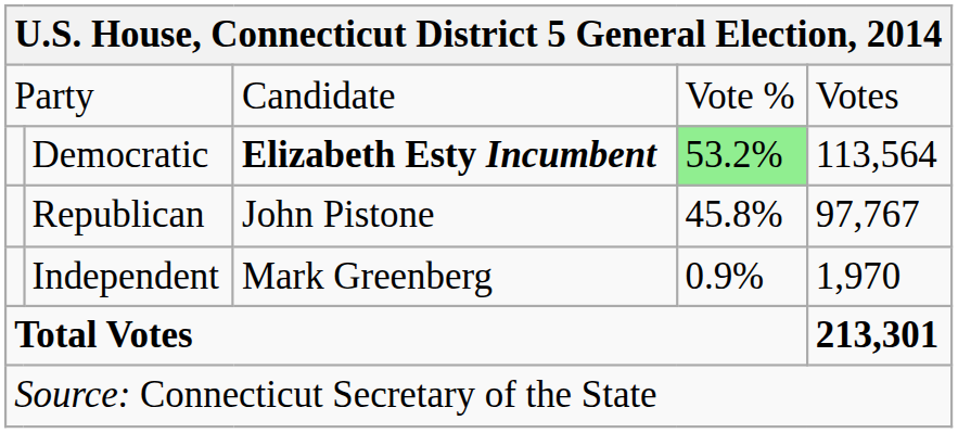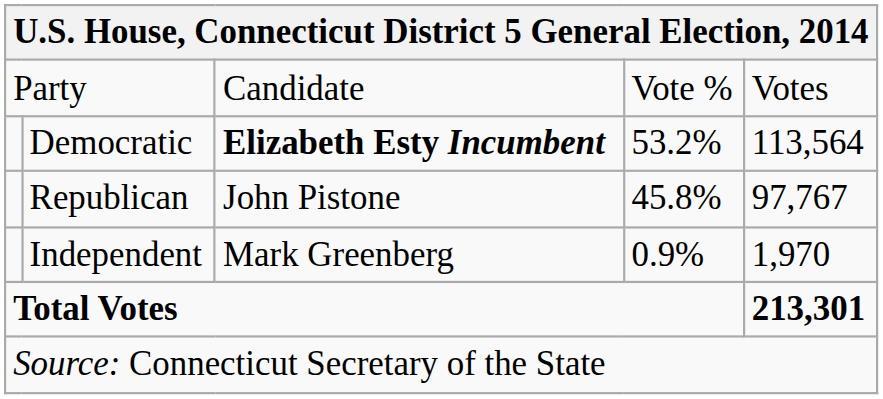Democratic | column 4: lightgreen background -> no background
